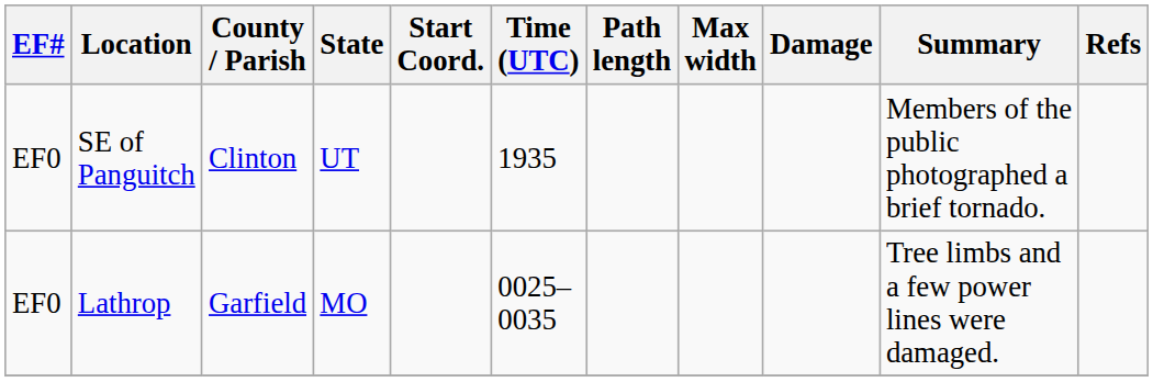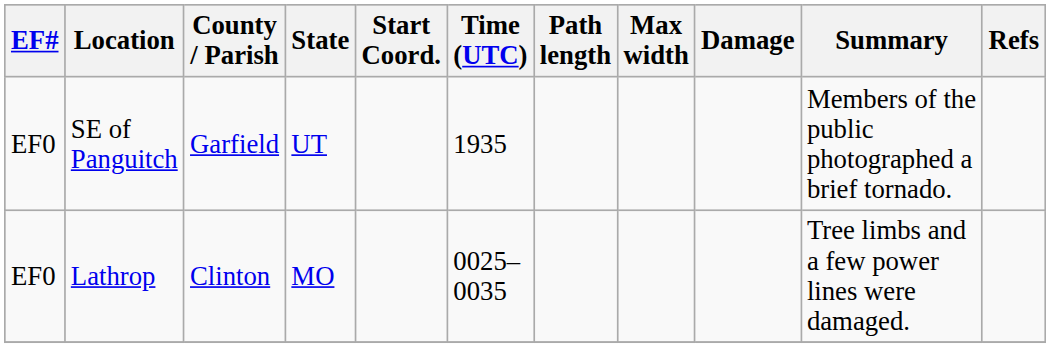SE of Panguitch | County / Parish: Clinton -> Garfield
Lathrop | County / Parish: Garfield -> Clinton
